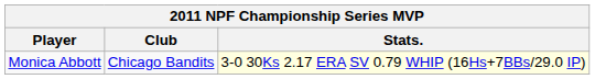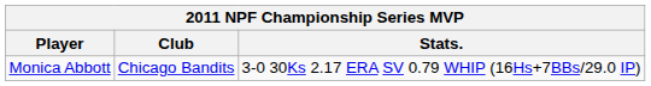Monica Abbott | Stats.: lightyellow background -> no background
